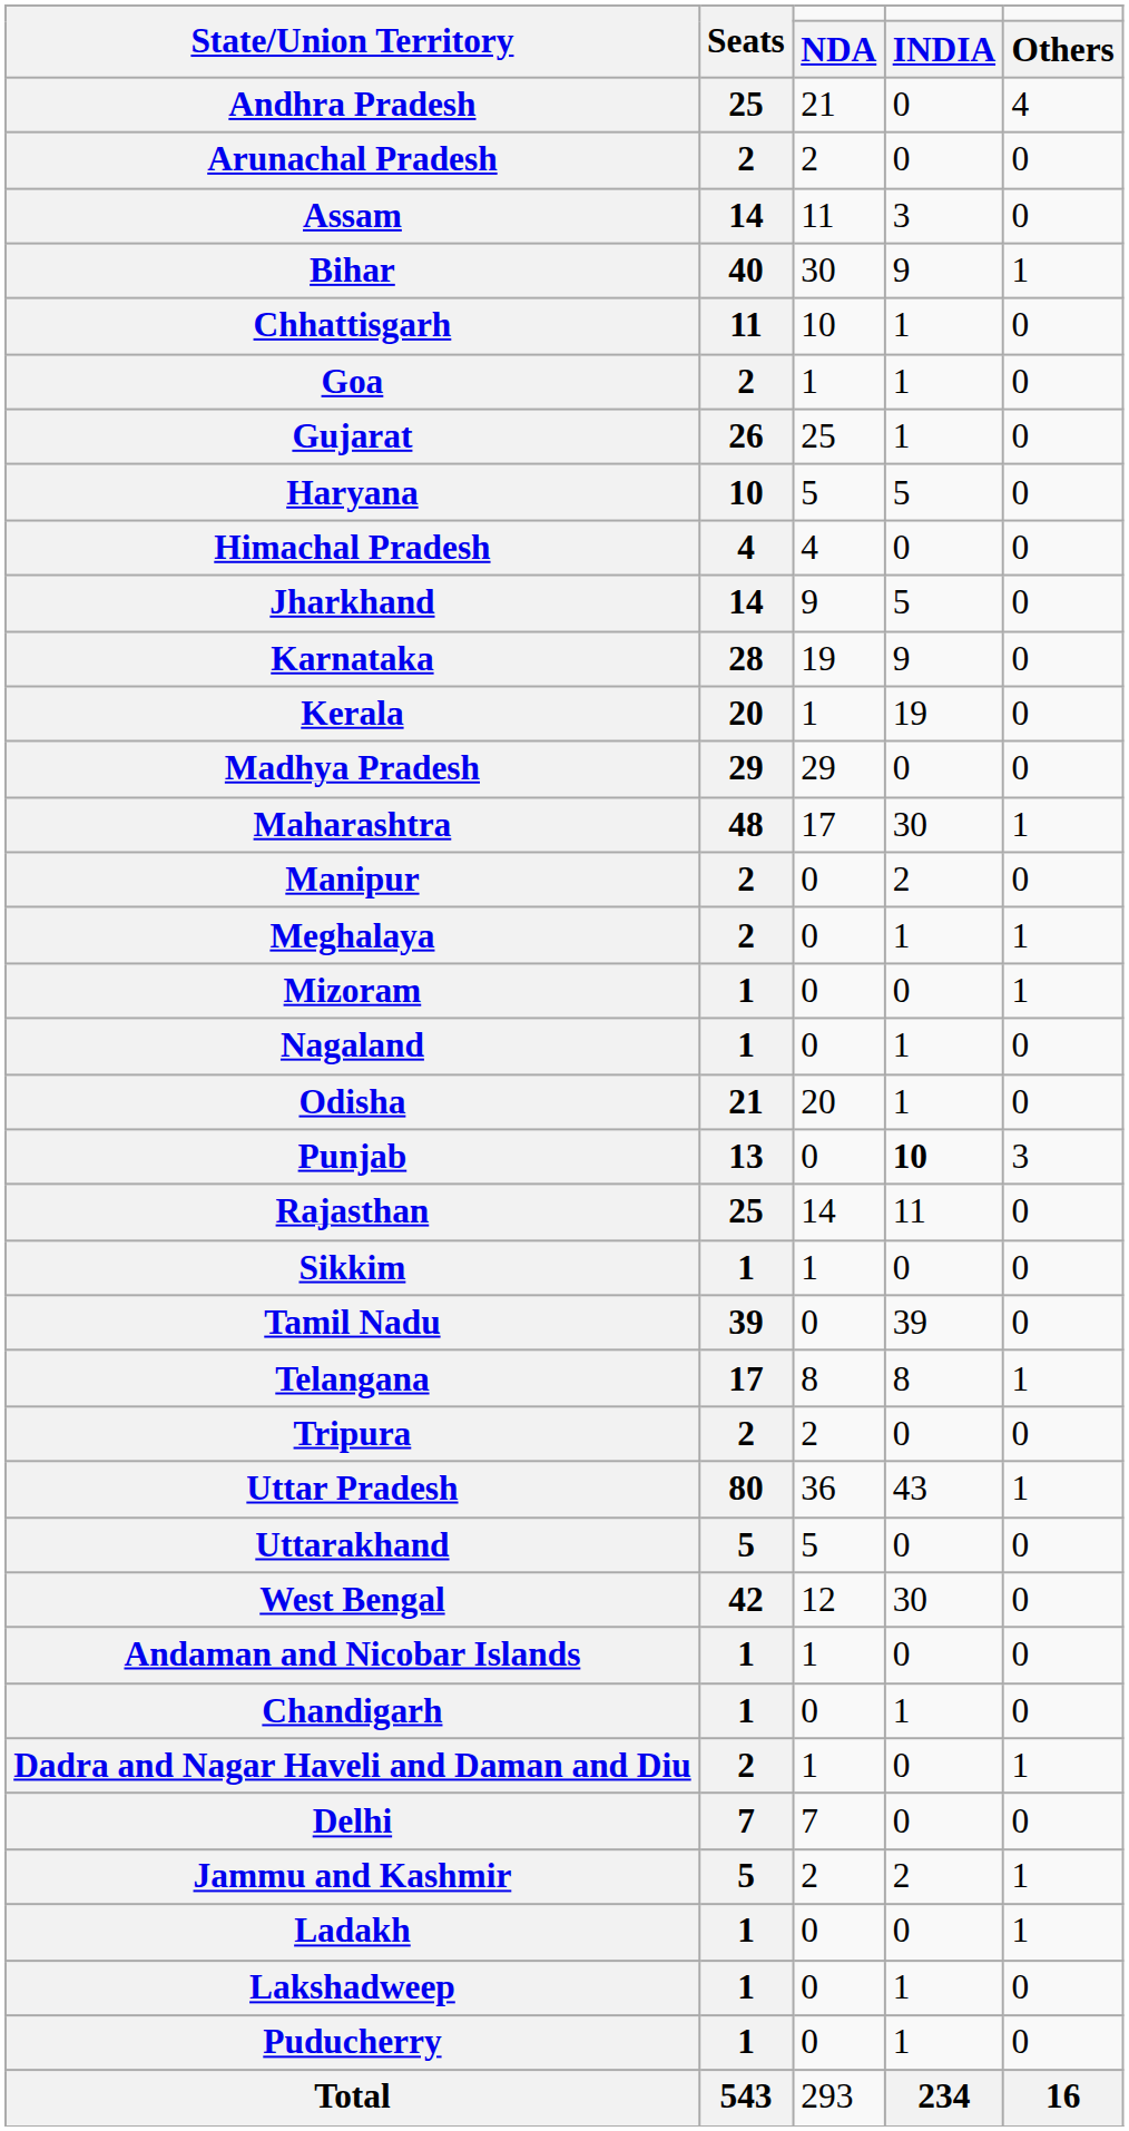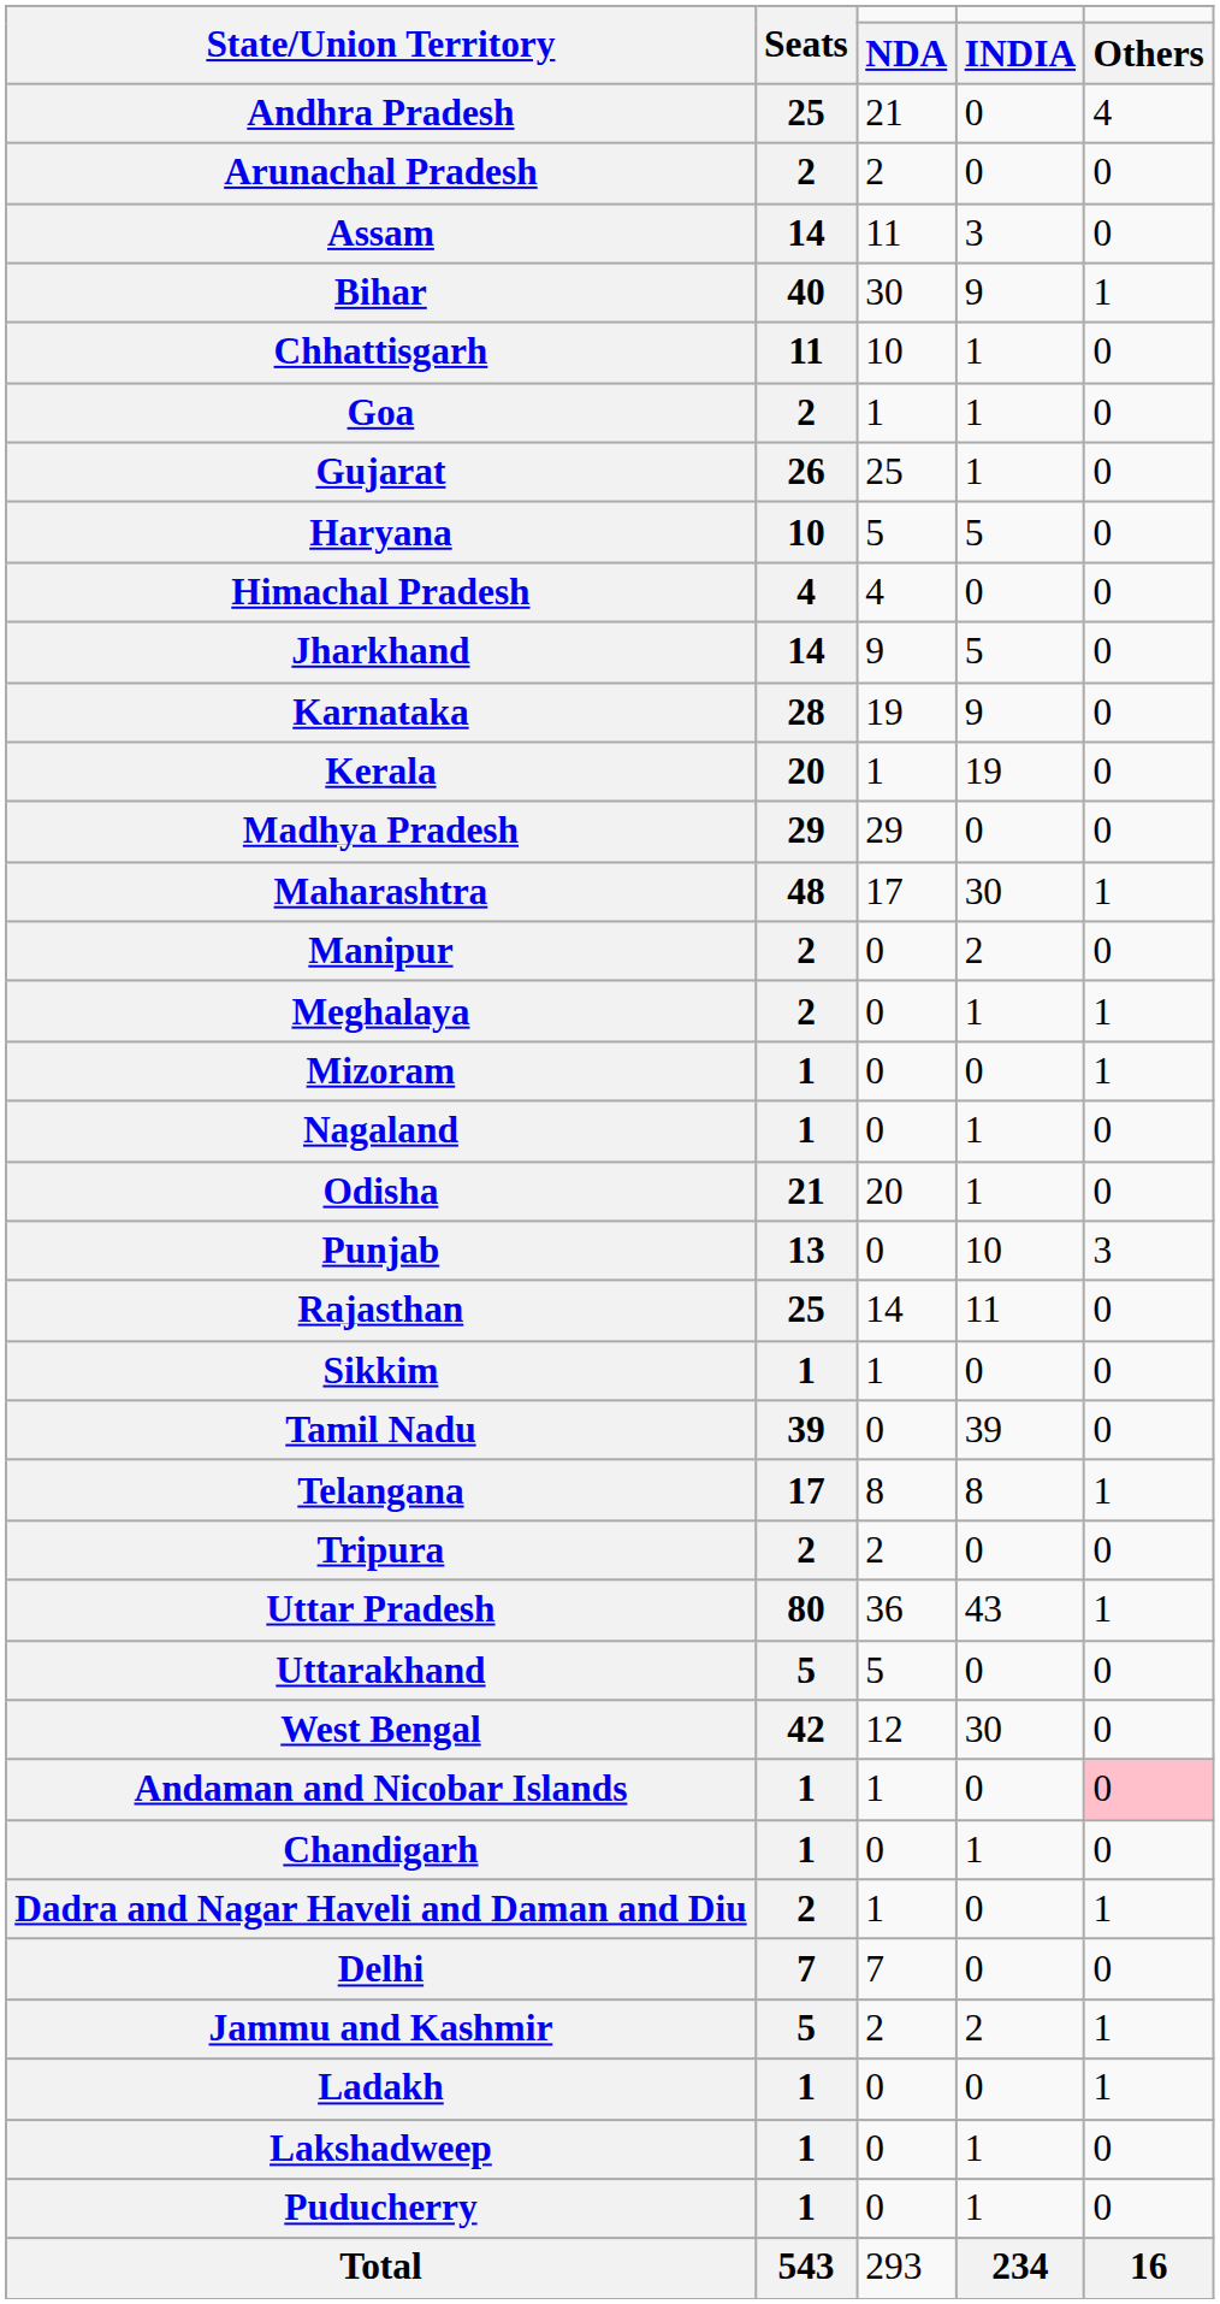Punjab | INDIA: bold -> normal
Andaman and Nicobar Islands | Others: no background -> pink background
